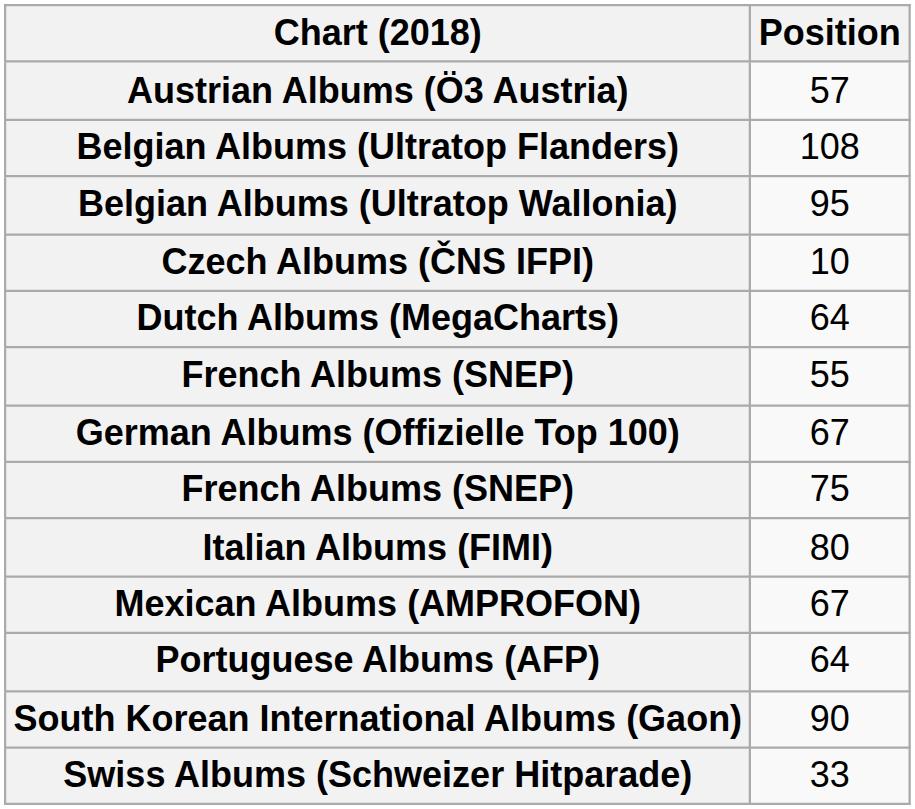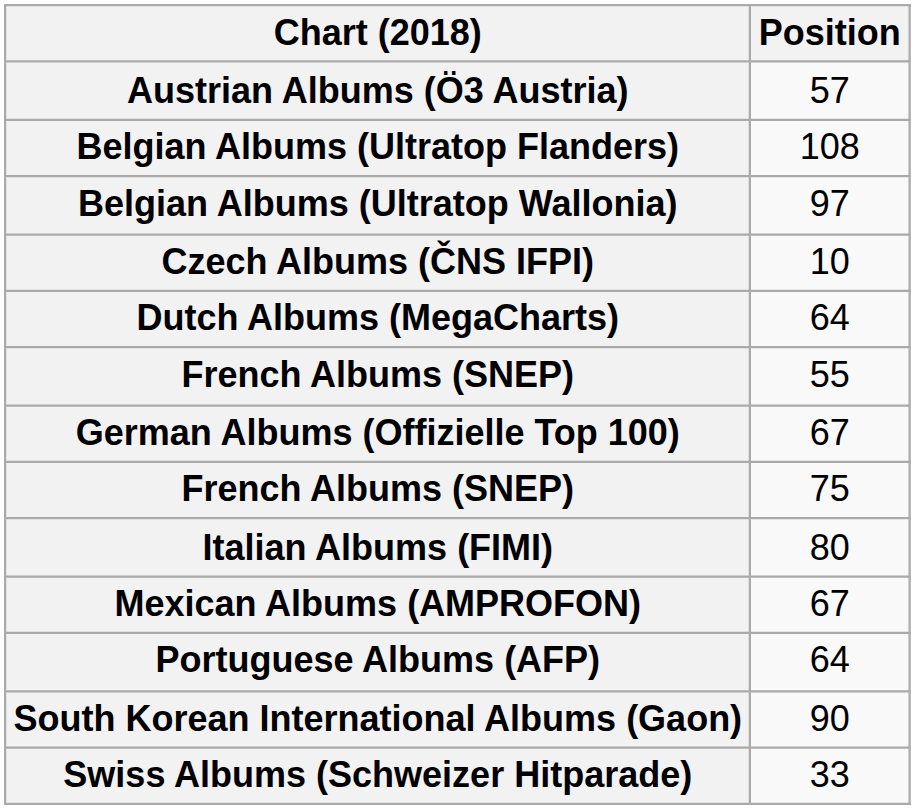row 4 | Position: 95 -> 97
